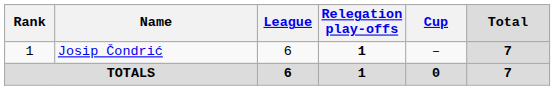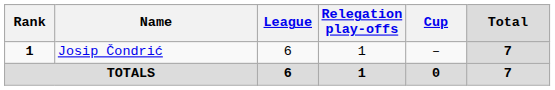Josip Čondrić | Rank: normal -> bold
Josip Čondrić | Relegation play-offs: bold -> normal
